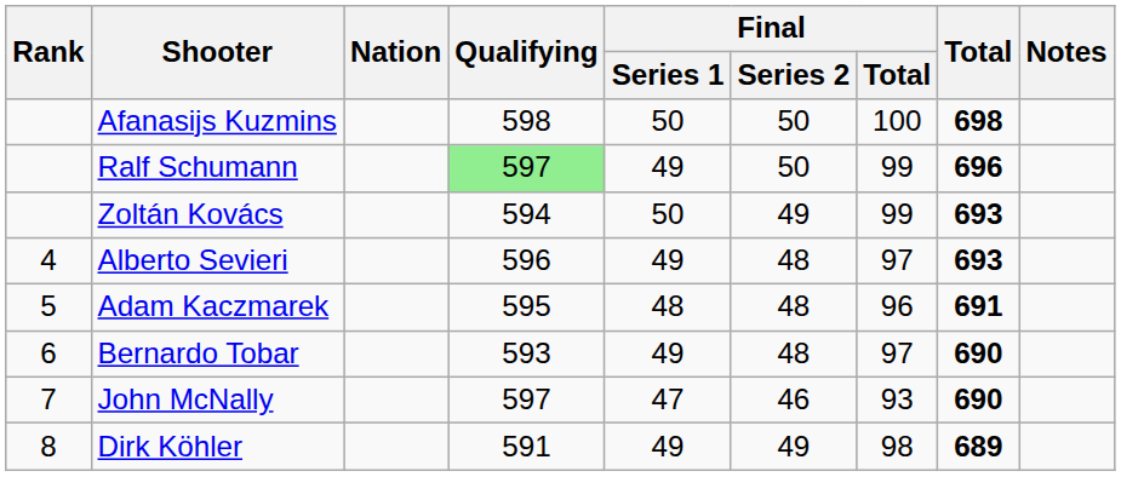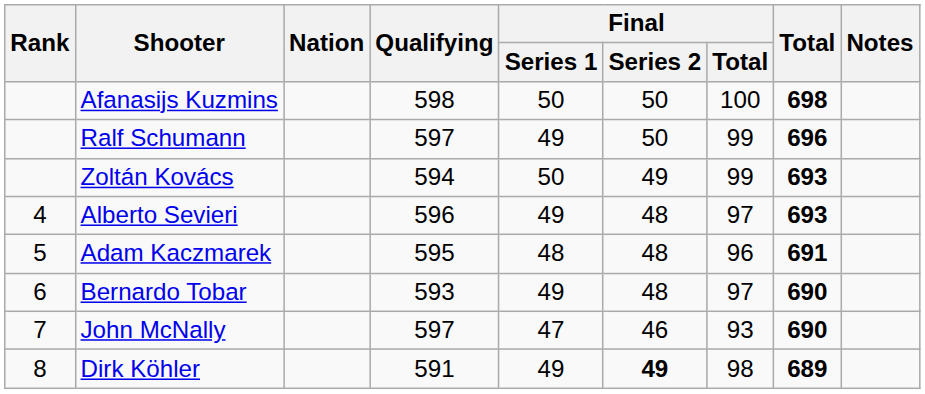Ralf Schumann | Qualifying: lightgreen background -> no background
Dirk Köhler | Final / Series 2: normal -> bold
